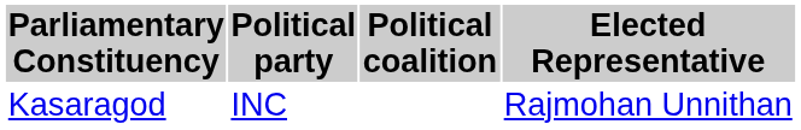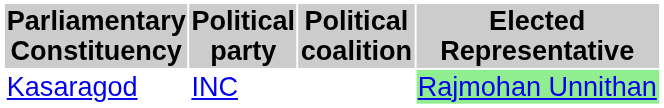Kasaragod | Elected Representative: no background -> lightgreen background
